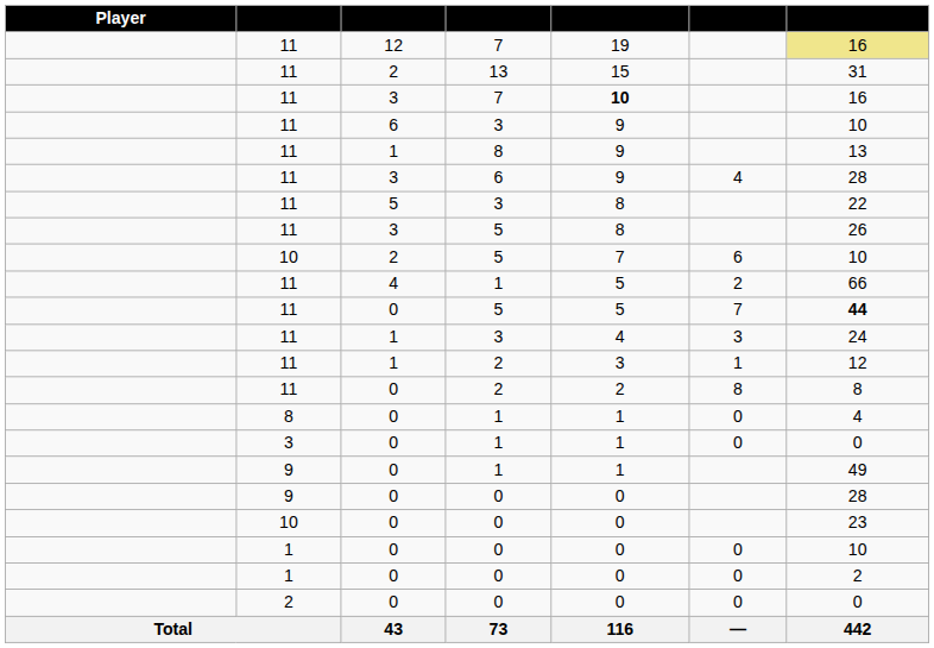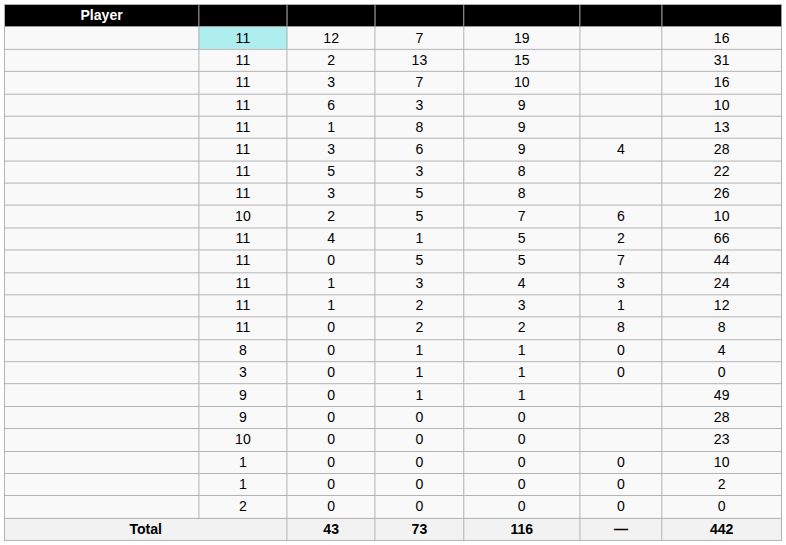12 / 7 | column 2: no background -> paleturquoise background
12 / 7 | column 7: khaki background -> no background
3 / 7 | column 5: bold -> normal
0 / 5 | column 7: bold -> normal
